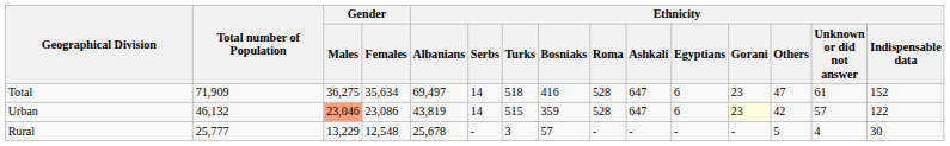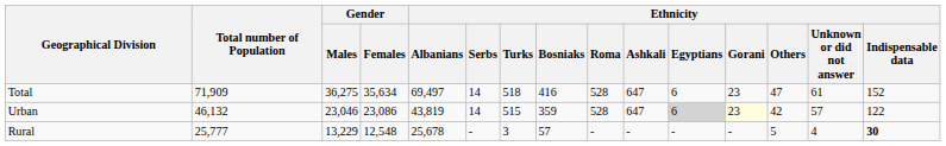Urban | Gender / Males: lightsalmon background -> no background
Urban | Ethnicity / Egyptians: no background -> lightgrey background
Rural | Ethnicity / Indispensable data: normal -> bold
